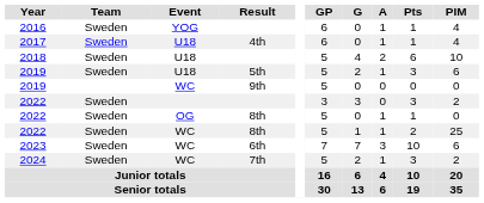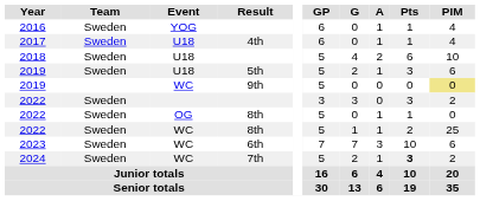2019 / WC | PIM: no background -> khaki background
2024 | Pts: normal -> bold
